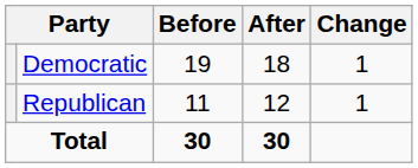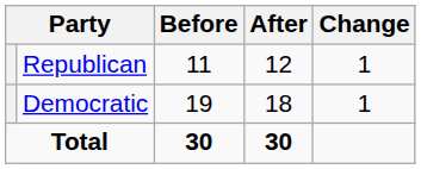rows swapped: Democratic <-> Republican
